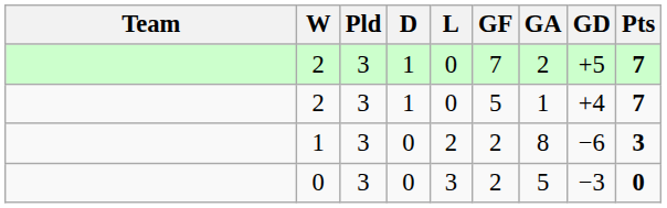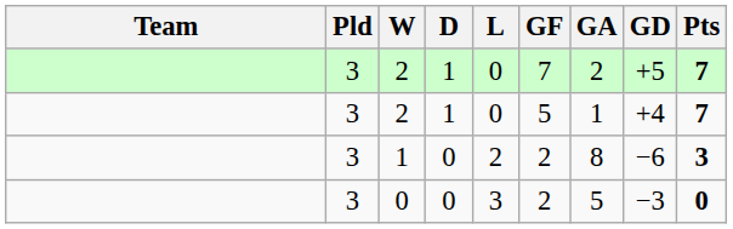columns swapped: Pld <-> W
